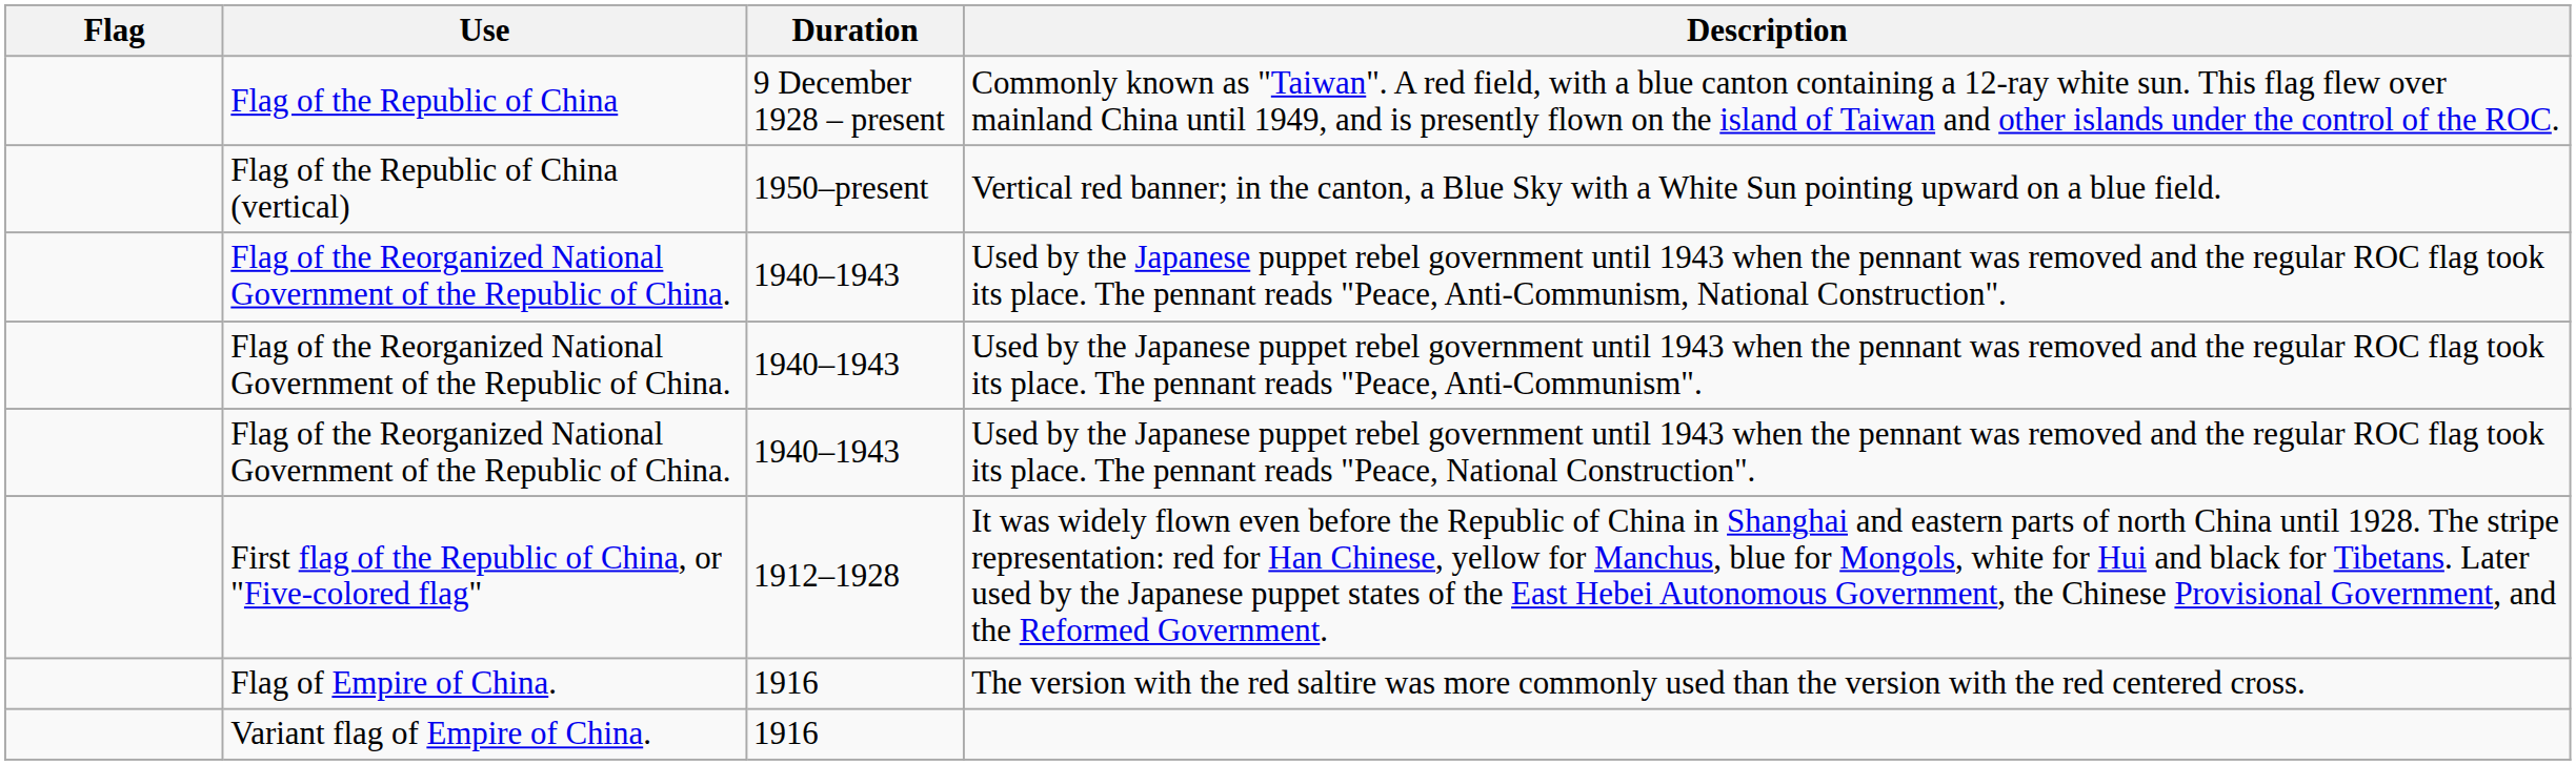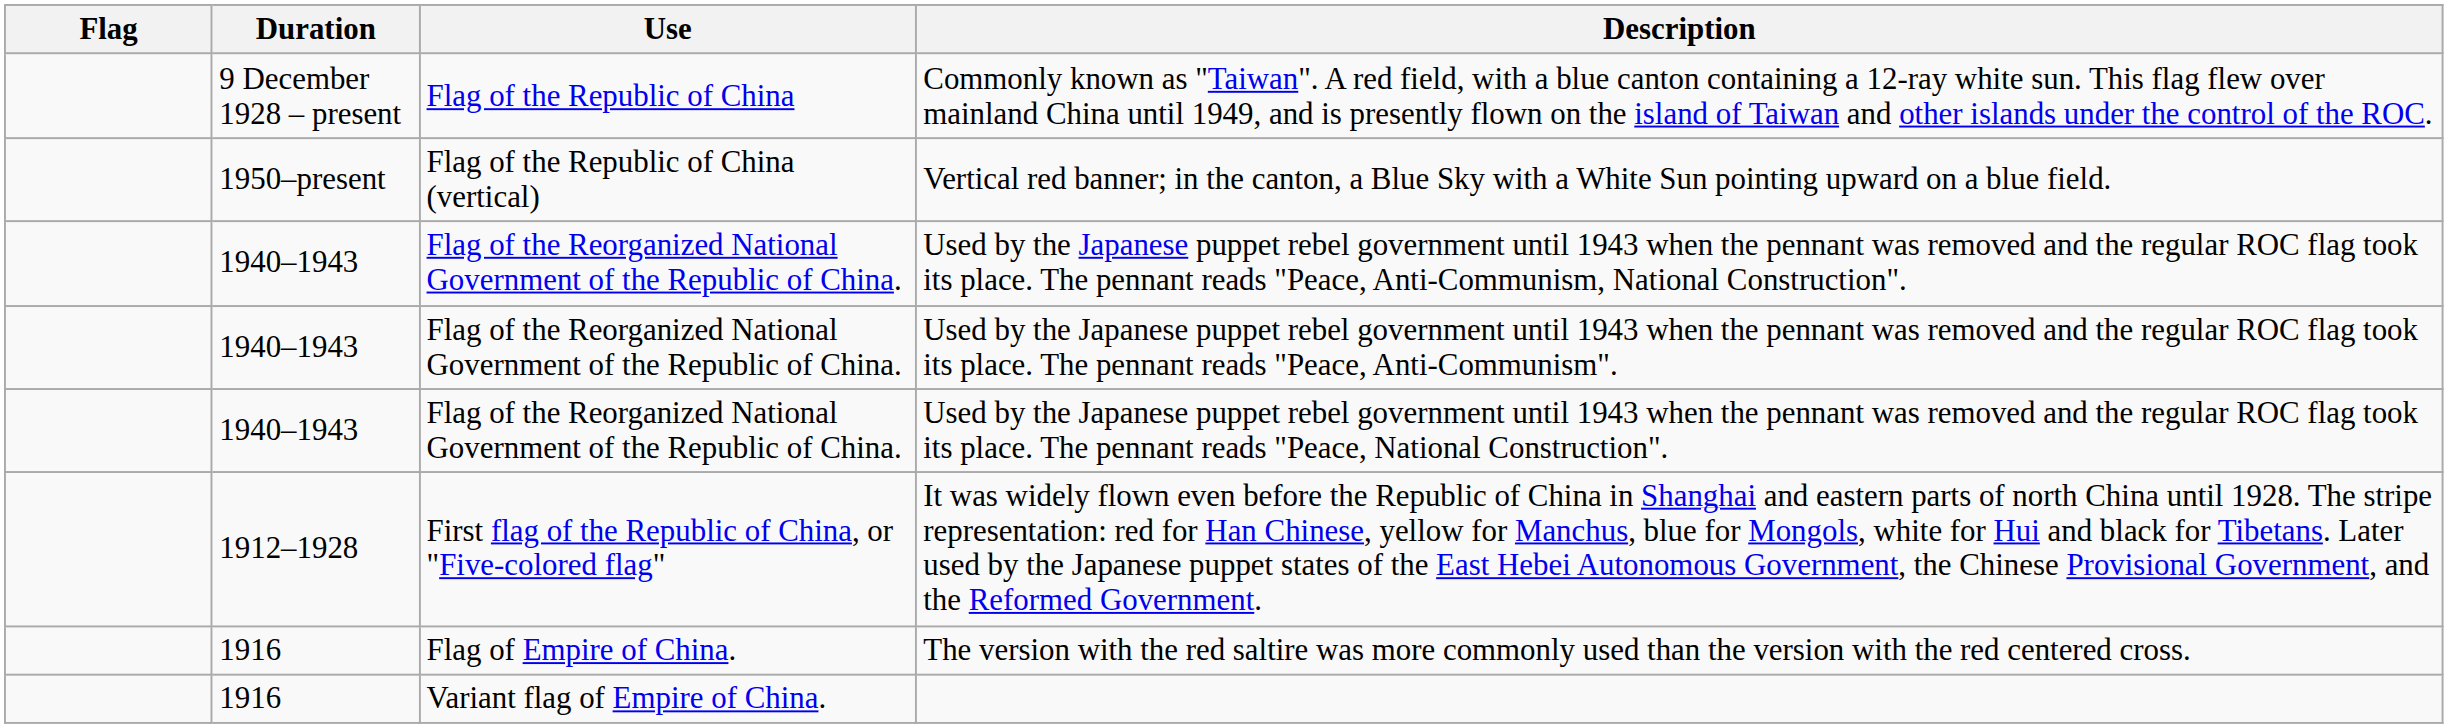columns swapped: Duration <-> Use
